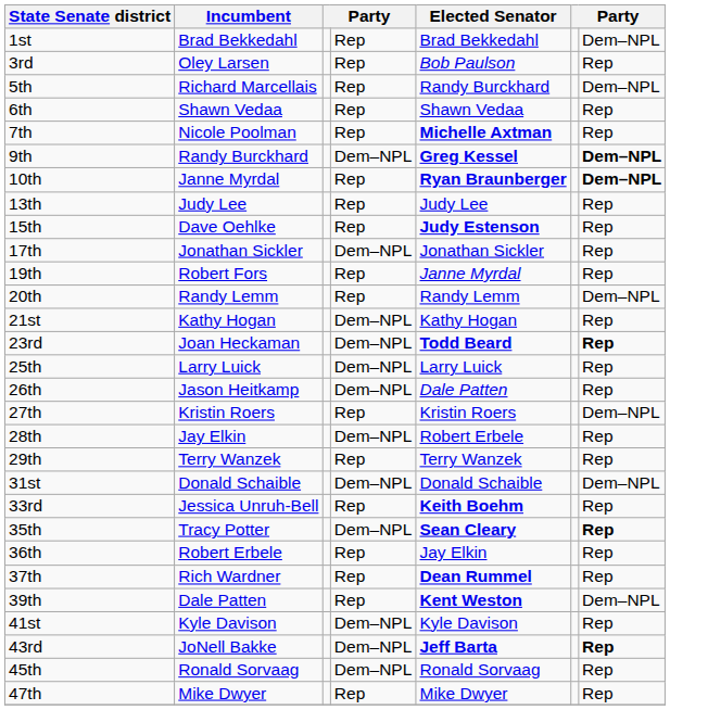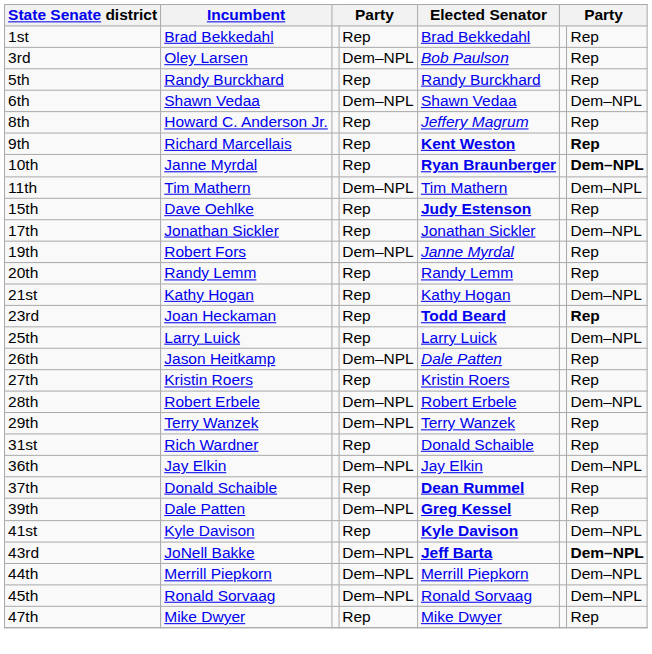1st | column 7: Dem–NPL -> Rep
3rd | column 4: Rep -> Dem–NPL
5th | Incumbent: Richard Marcellais -> Randy Burckhard
5th | column 7: Dem–NPL -> Rep
6th | column 4: Rep -> Dem–NPL
6th | column 7: Rep -> Dem–NPL
- row: 7th | Nicole Poolman | Rep | Michelle Axtman | Rep
+ row: 8th | Howard C. Anderson Jr. | Rep | Jeffery Magrum | Rep
9th | Incumbent: Randy Burckhard -> Richard Marcellais
9th | column 4: Dem–NPL -> Rep
9th | Elected Senator: Greg Kessel -> Kent Weston
9th | column 7: Dem–NPL -> Rep
+ row: 11th | Tim Mathern | Dem–NPL | Tim Mathern | Dem–NPL
- row: 13th | Judy Lee | Rep | Judy Lee | Rep
17th | column 4: Dem–NPL -> Rep
17th | column 7: Rep -> Dem–NPL
19th | column 4: Rep -> Dem–NPL
20th | column 7: Dem–NPL -> Rep
21st | column 4: Dem–NPL -> Rep
21st | column 7: Rep -> Dem–NPL
23rd | column 4: Dem–NPL -> Rep
25th | column 4: Dem–NPL -> Rep
25th | column 7: Rep -> Dem–NPL
27th | column 7: Dem–NPL -> Rep
28th | Incumbent: Jay Elkin -> Robert Erbele
28th | column 7: Rep -> Dem–NPL
29th | column 4: Rep -> Dem–NPL
31st | Incumbent: Donald Schaible -> Rich Wardner
31st | column 4: Dem–NPL -> Rep
31st | column 7: Dem–NPL -> Rep
- row: 33rd | Jessica Unruh-Bell | Rep | Keith Boehm | Rep
- row: 35th | Tracy Potter | Dem–NPL | Sean Cleary | Rep
36th | Incumbent: Robert Erbele -> Jay Elkin
36th | column 4: Rep -> Dem–NPL
36th | column 7: Rep -> Dem–NPL
37th | Incumbent: Rich Wardner -> Donald Schaible
39th | column 4: Rep -> Dem–NPL
39th | Elected Senator: Kent Weston -> Greg Kessel
39th | column 7: Dem–NPL -> Rep
41st | column 4: Dem–NPL -> Rep
41st | Elected Senator: normal -> bold
41st | column 7: Rep -> Dem–NPL
43rd | column 7: Rep -> Dem–NPL
+ row: 44th | Merrill Piepkorn | Dem–NPL | Merrill Piepkorn | Dem–NPL
45th | column 7: Rep -> Dem–NPL
